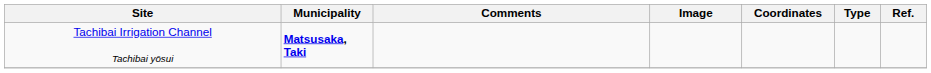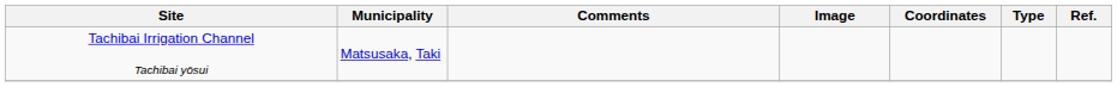Tachibai Irrigation Channel Tachibai yōsui | Municipality: bold -> normal
